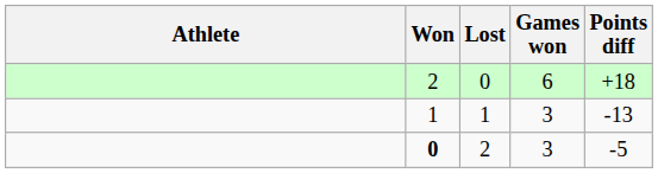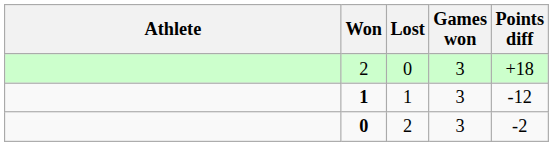row 2 | Games won: 6 -> 3
row 3 | Won: normal -> bold
row 3 | Points diff: -13 -> -12
row 4 | Points diff: -5 -> -2
